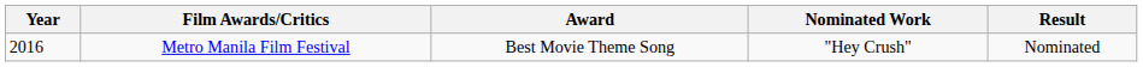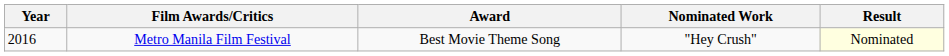Metro Manila Film Festival | Result: no background -> lightyellow background
